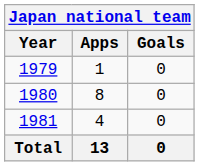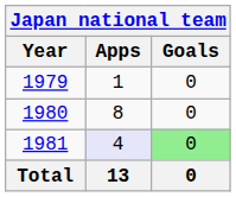1981 | Apps: no background -> lavender background
1981 | Goals: no background -> lightgreen background
